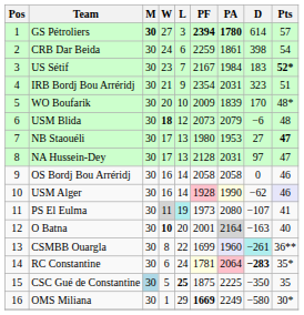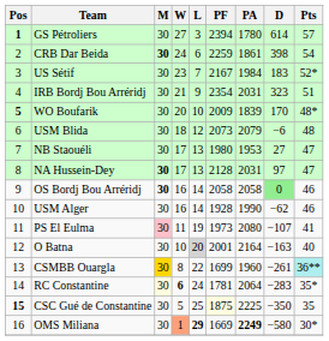GS Pétroliers | Pos: normal -> bold
GS Pétroliers | M: bold -> normal
GS Pétroliers | PF: bold -> normal
GS Pétroliers | PA: bold -> normal
CRB Dar Beida | M: normal -> bold
US Sétif | Pts: bold -> normal
WO Boufarik | Pos: normal -> bold
USM Blida | W: bold -> normal
NB Staouéli | Pts: bold -> normal
NA Hussein-Dey | M: normal -> bold
OS Bordj Bou Arréridj | M: normal -> bold
OS Bordj Bou Arréridj | D: no background -> lightgreen background
USM Alger | PF: pink background -> no background
USM Alger | PA: lightyellow background -> no background
USM Alger | Pts: lavender background -> no background
PS El Eulma | M: no background -> pink background
PS El Eulma | W: lightgrey background -> no background
PS El Eulma | L: paleturquoise background -> no background
O Batna | W: bold -> normal
O Batna | L: no background -> lightgrey background
O Batna | PA: lightgrey background -> no background
CSMBB Ouargla | M: no background -> gold background
CSMBB Ouargla | PA: lavender background -> no background
CSMBB Ouargla | D: paleturquoise background -> no background
CSMBB Ouargla | Pts: no background -> paleturquoise background
RC Constantine | M: no background -> lightyellow background
RC Constantine | W: normal -> bold
RC Constantine | PF: lightyellow background -> no background
RC Constantine | PA: pink background -> no background
RC Constantine | D: bold -> normal
CSC Gué de Constantine | Pos: normal -> bold
CSC Gué de Constantine | M: lightblue background -> no background
CSC Gué de Constantine | L: bold -> normal
CSC Gué de Constantine | PF: no background -> lightyellow background
OMS Miliana | W: no background -> lightsalmon background
OMS Miliana | L: normal -> bold
OMS Miliana | PF: bold -> normal
OMS Miliana | PA: normal -> bold
